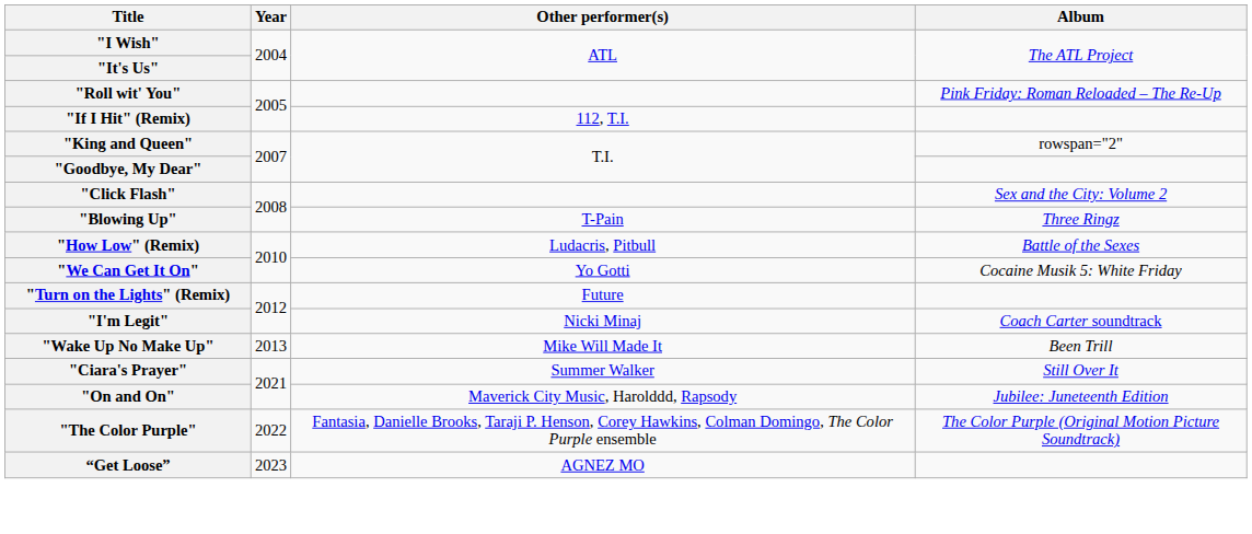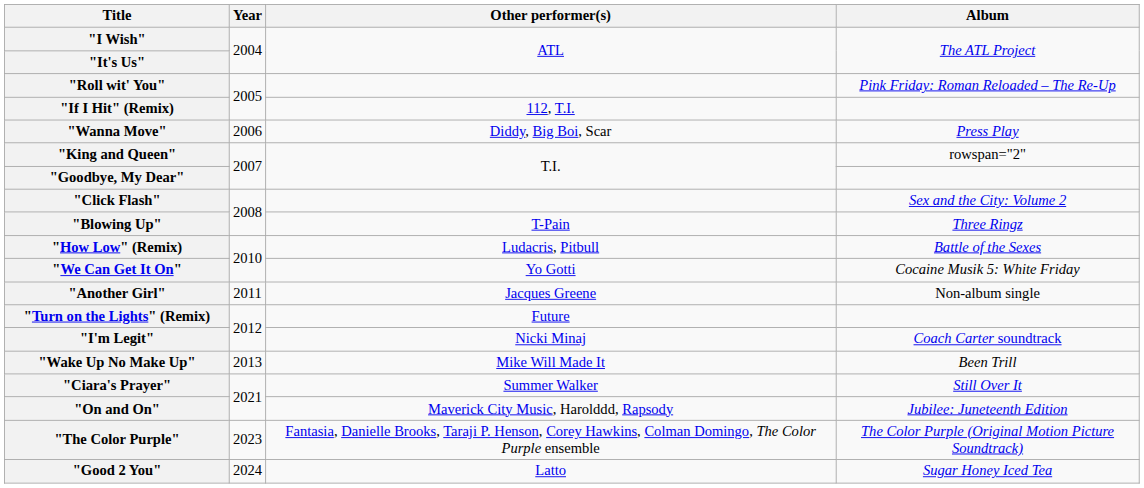+ row: "Wanna Move" | 2006 | Diddy, Big Boi, Scar | Press Play
+ row: "Another Girl" | 2011 | Jacques Greene | Non-album single
"The Color Purple" | Year: 2022 -> 2023
- row: “Get Loose” | 2023 | AGNEZ MO
+ row: "Good 2 You" | 2024 | Latto | Sugar Honey Iced Tea
